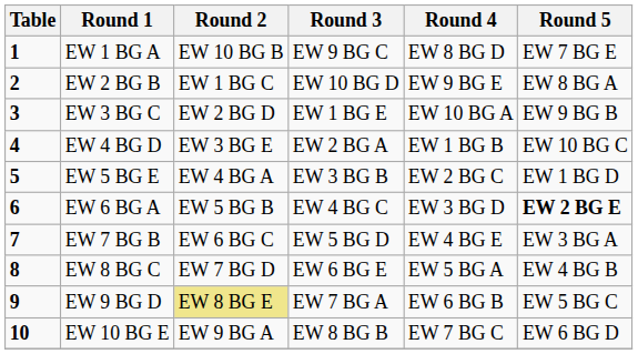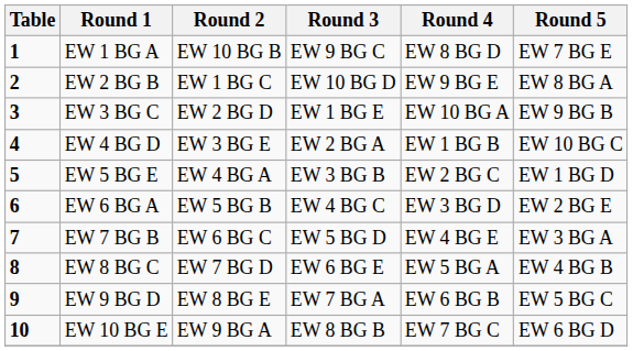EW 6 BG A | Round 5: bold -> normal
EW 9 BG D | Round 2: khaki background -> no background
